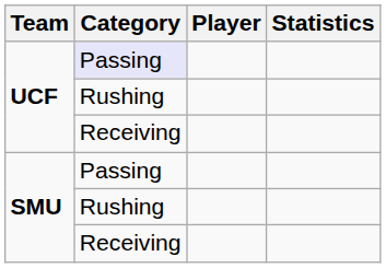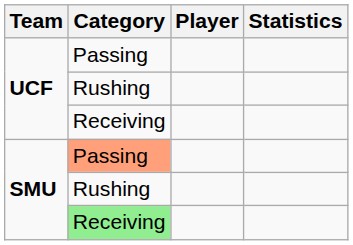UCF / Passing | Category: lavender background -> no background
SMU / Passing | Category: no background -> lightsalmon background
SMU / Receiving | Category: no background -> lightgreen background
